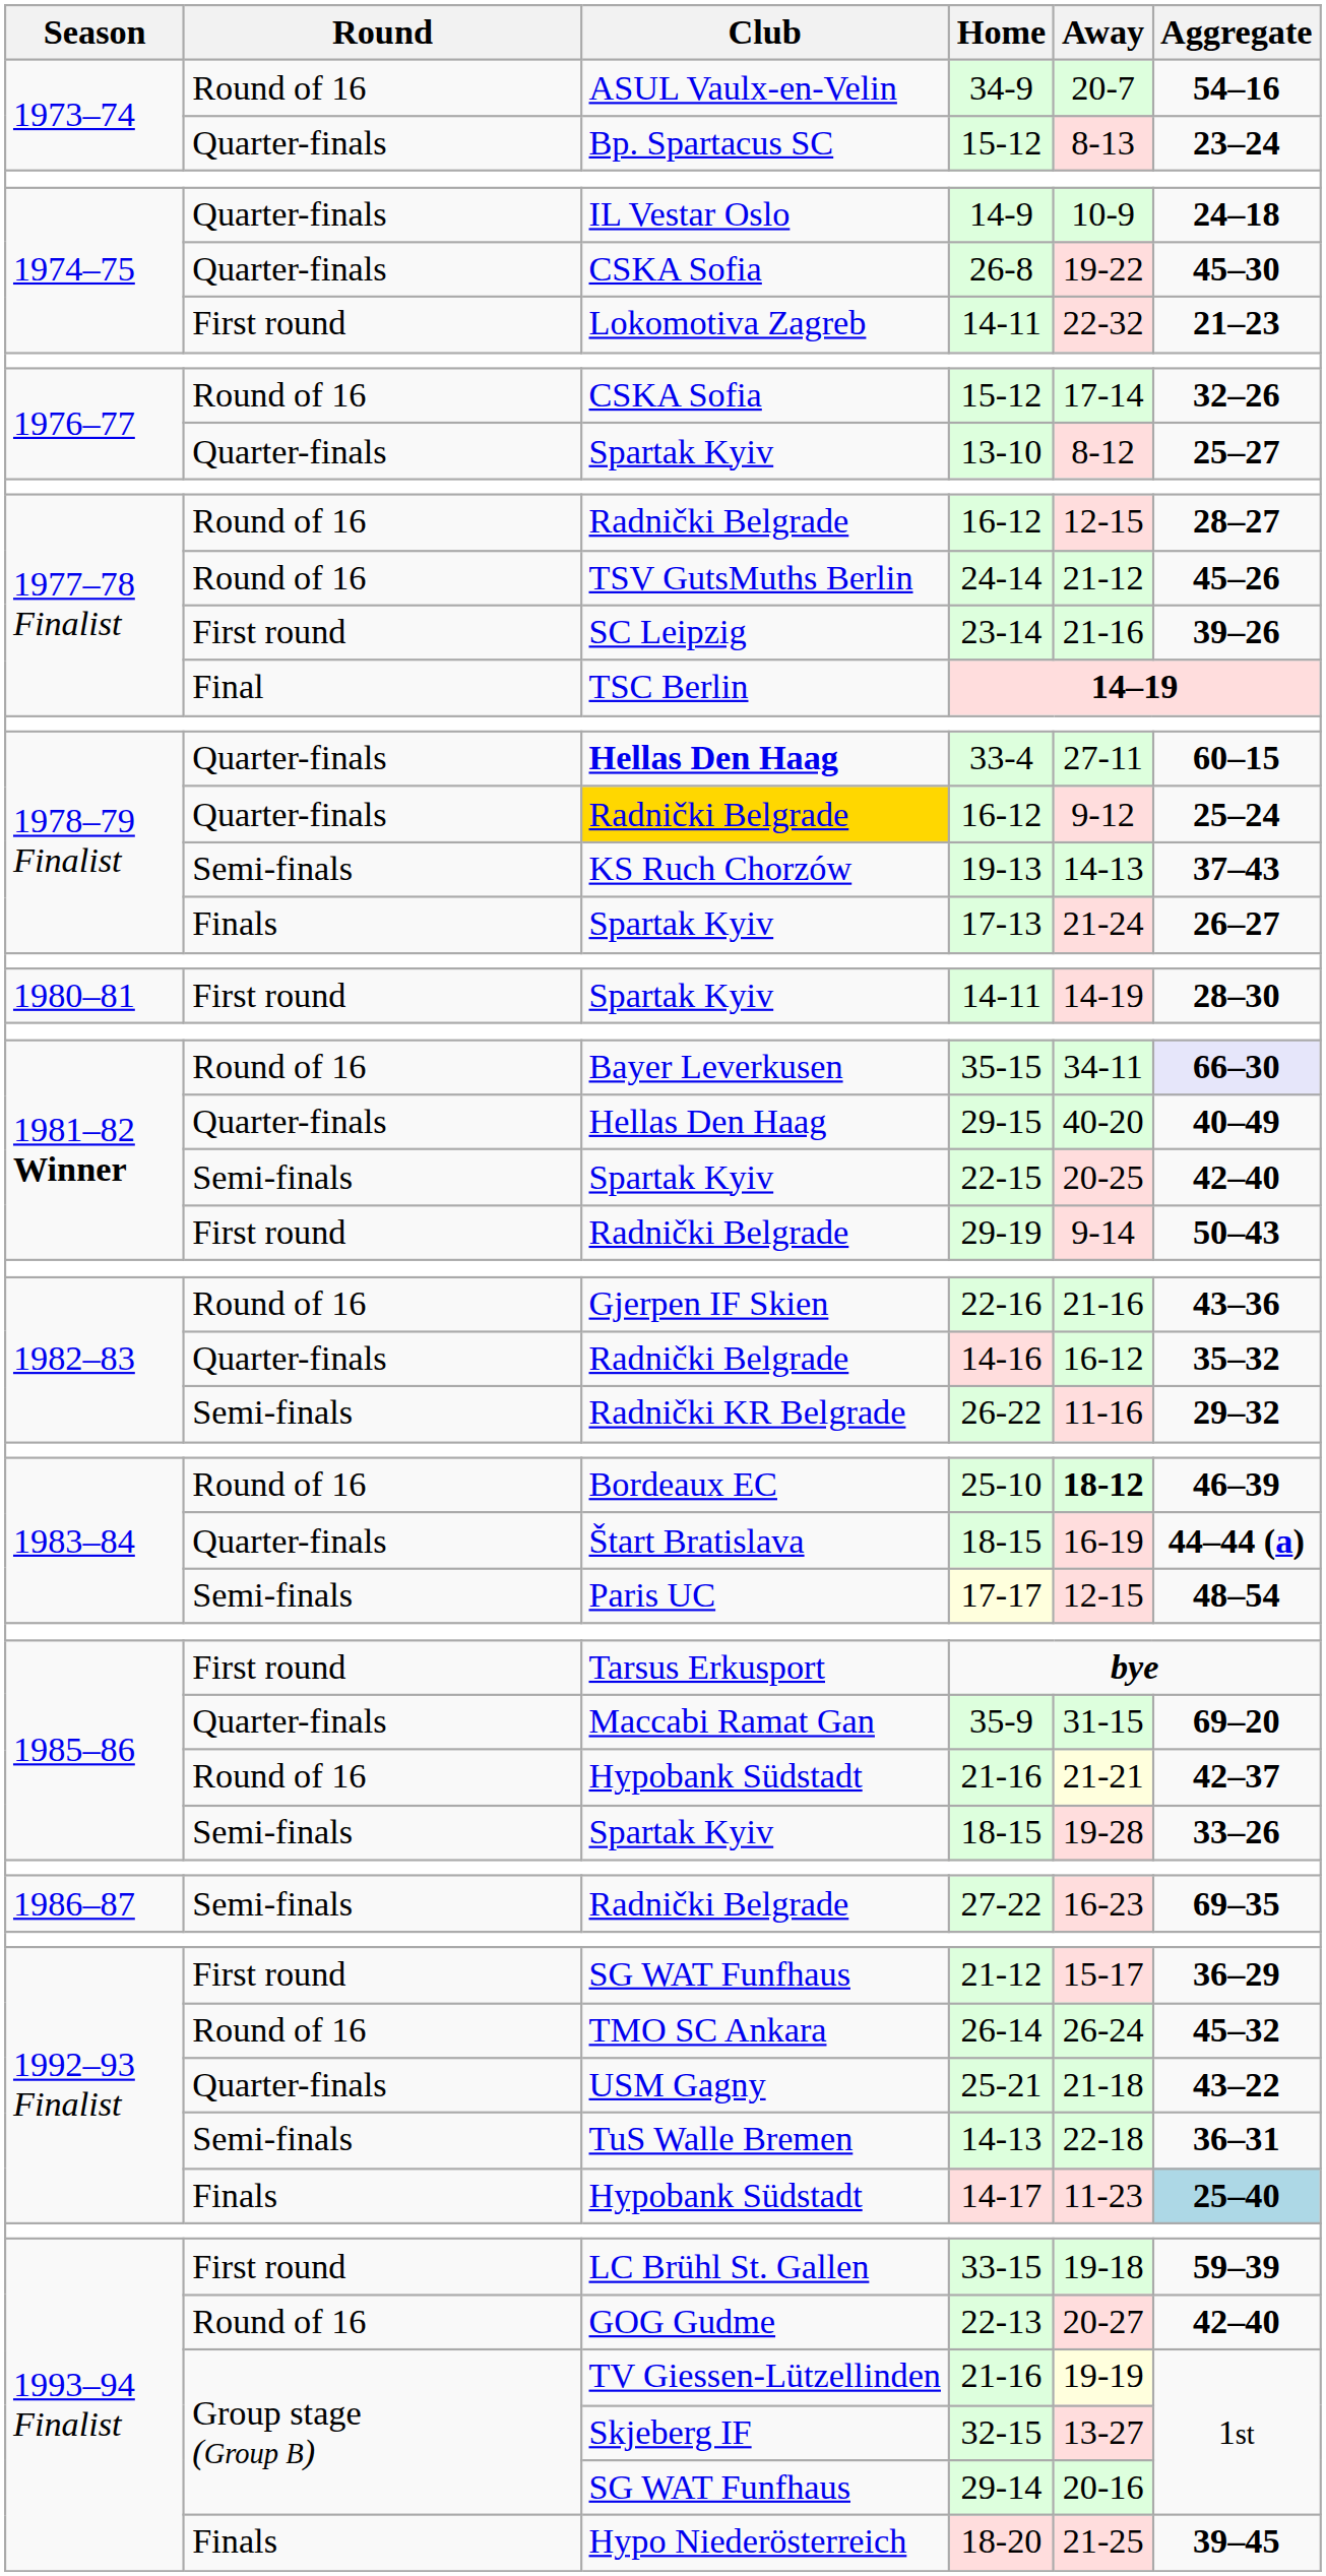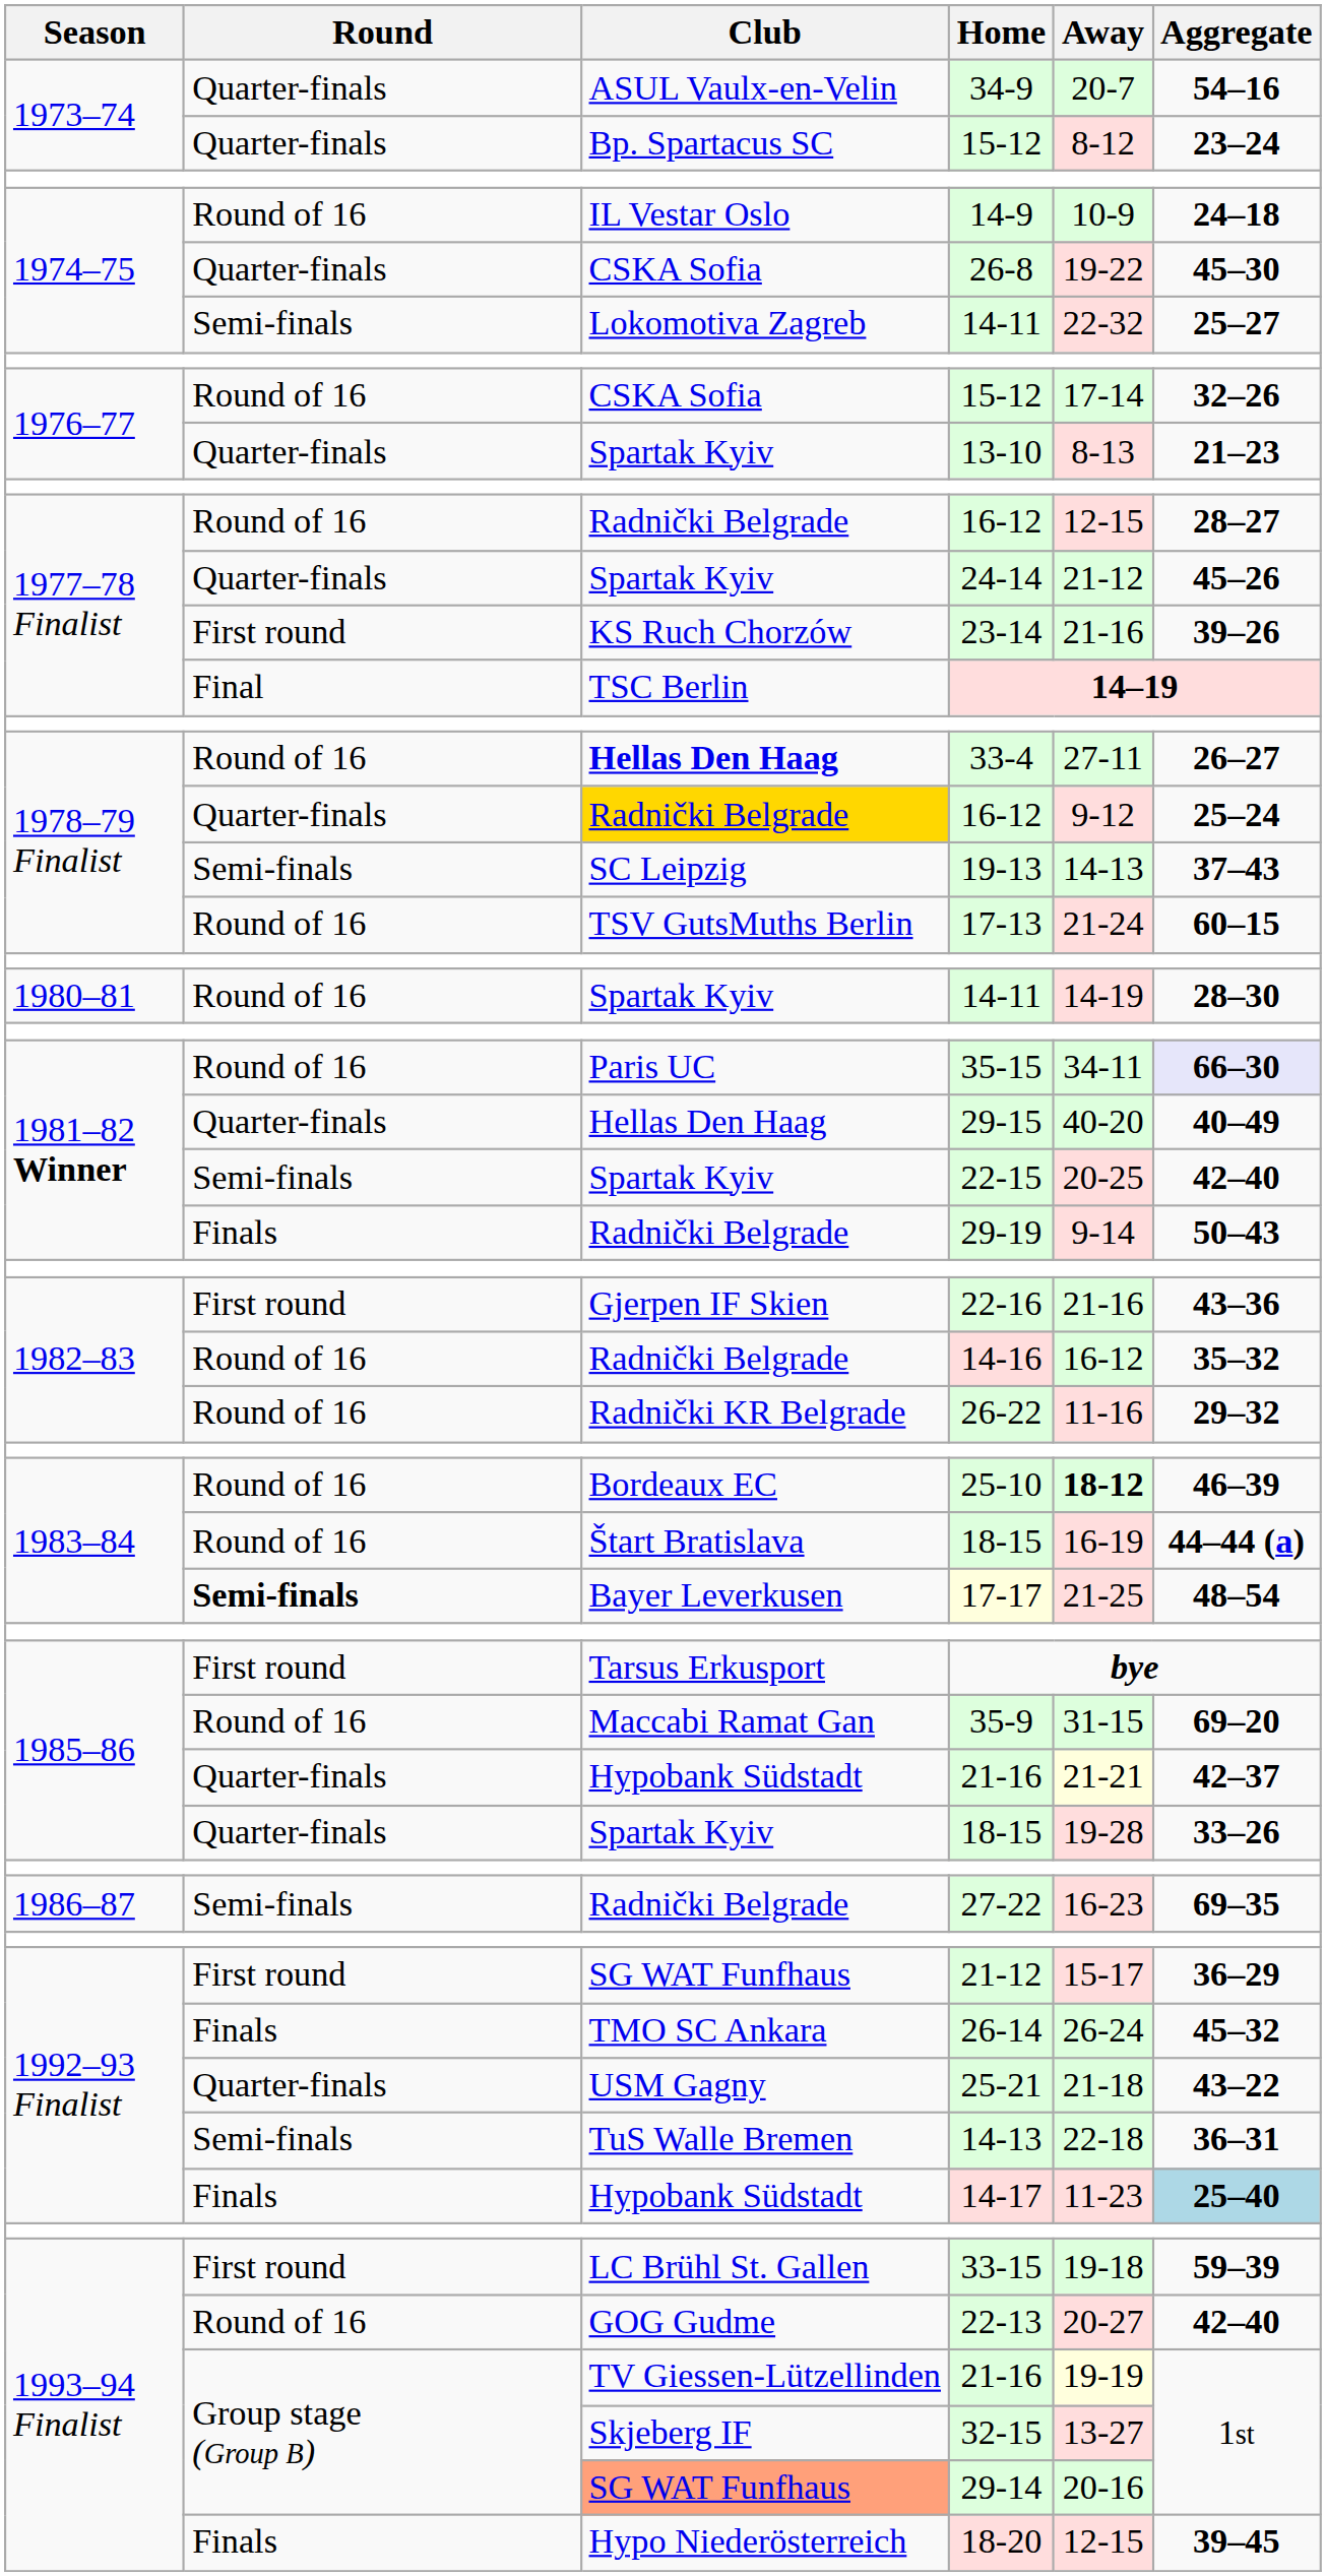34-9 | Round: Round of 16 -> Quarter-finals
1973–74 / 15-12 | Away: 8-13 -> 8-12
14-9 | Round: Quarter-finals -> Round of 16
1974–75 / 14-11 | Round: First round -> Semi-finals
1974–75 / 14-11 | Aggregate: 21–23 -> 25–27
13-10 | Away: 8-12 -> 8-13
13-10 | Aggregate: 25–27 -> 21–23
24-14 | Round: Round of 16 -> Quarter-finals
24-14 | Club: TSV GutsMuths Berlin -> Spartak Kyiv
23-14 | Club: SC Leipzig -> KS Ruch Chorzów
33-4 | Round: Quarter-finals -> Round of 16
33-4 | Aggregate: 60–15 -> 26–27
19-13 | Club: KS Ruch Chorzów -> SC Leipzig
17-13 | Round: Finals -> Round of 16
17-13 | Club: Spartak Kyiv -> TSV GutsMuths Berlin
17-13 | Aggregate: 26–27 -> 60–15
1980–81 / 14-11 | Round: First round -> Round of 16
35-15 | Club: Bayer Leverkusen -> Paris UC
29-19 | Round: First round -> Finals
22-16 | Round: Round of 16 -> First round
14-16 | Round: Quarter-finals -> Round of 16
26-22 | Round: Semi-finals -> Round of 16
1983–84 / 18-15 | Round: Quarter-finals -> Round of 16
17-17 | Round: normal -> bold
17-17 | Club: Paris UC -> Bayer Leverkusen
17-17 | Away: 12-15 -> 21-25
35-9 | Round: Quarter-finals -> Round of 16
1985–86 / 21-16 | Round: Round of 16 -> Quarter-finals
1985–86 / 18-15 | Round: Semi-finals -> Quarter-finals
26-14 | Round: Round of 16 -> Finals
29-14 | Club: no background -> lightsalmon background
18-20 | Away: 21-25 -> 12-15
